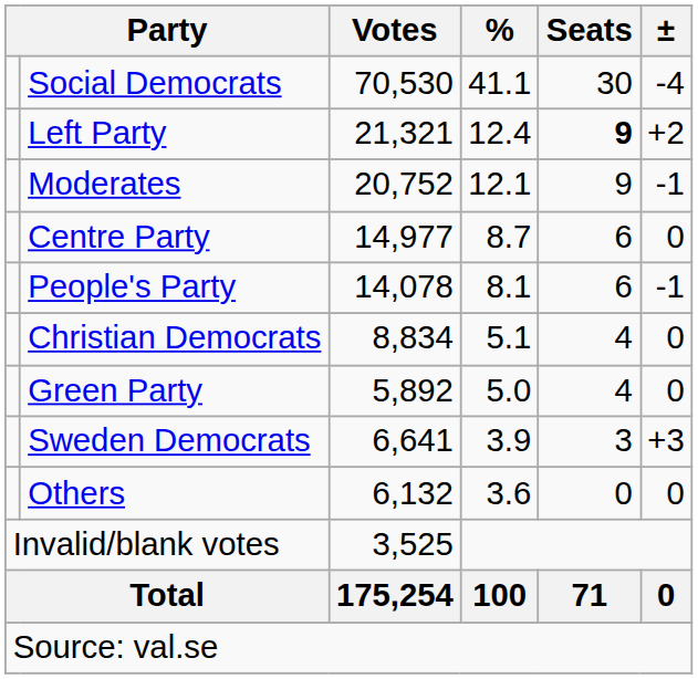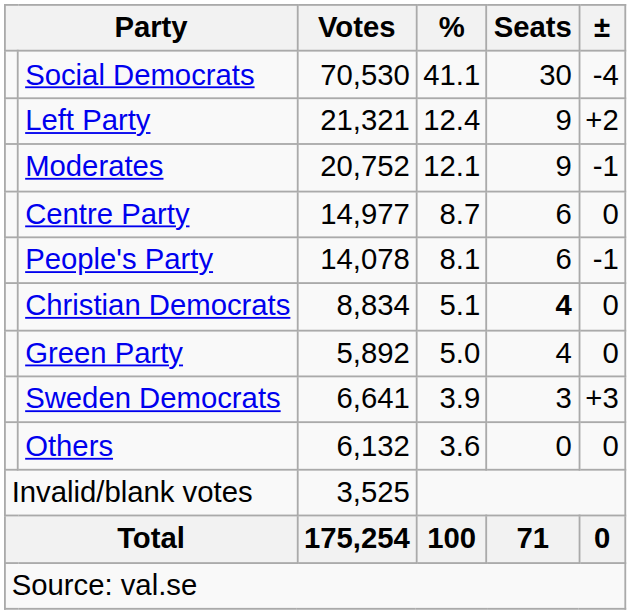Left Party | Seats: bold -> normal
Christian Democrats | Seats: normal -> bold
